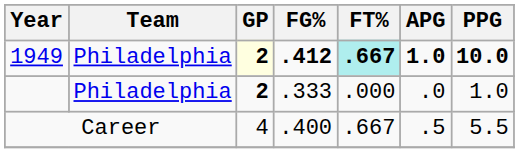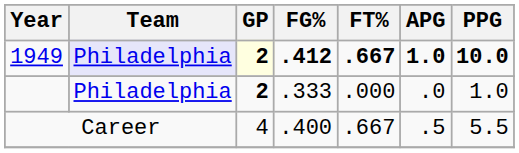1949 | Team: no background -> lavender background
1949 | FT%: paleturquoise background -> no background
